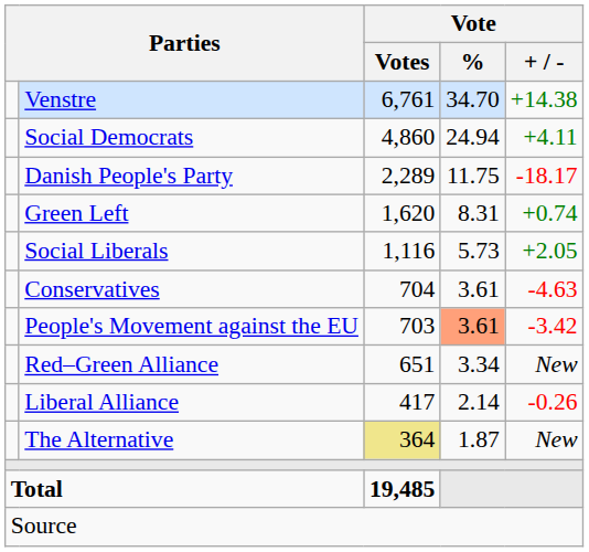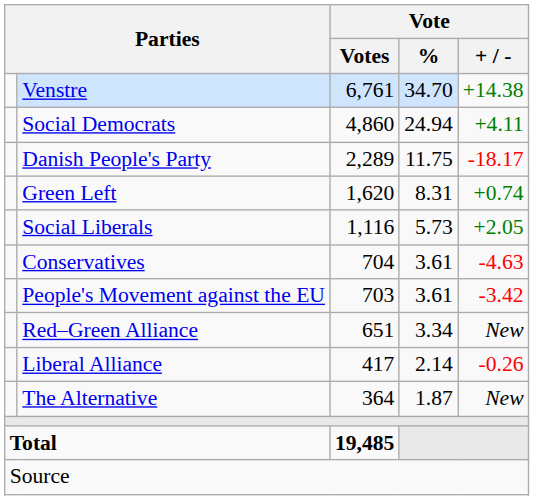People's Movement against the EU | Vote / %: lightsalmon background -> no background
The Alternative | Vote / Votes: khaki background -> no background
